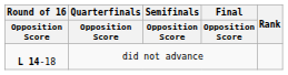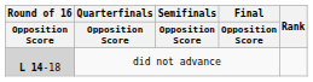did not advance | Round of 16 / Opposition Score: no background -> lightgrey background
